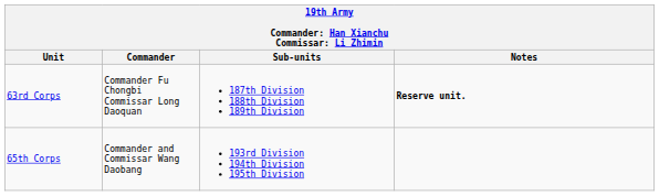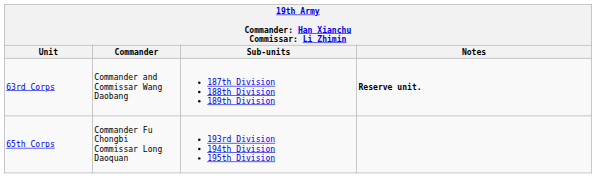63rd Corps | Commander: Commander Fu Chongbi Commissar Long Daoquan -> Commander and Commissar Wang Daobang
65th Corps | Commander: Commander and Commissar Wang Daobang -> Commander Fu Chongbi Commissar Long Daoquan
